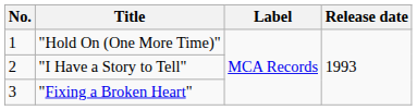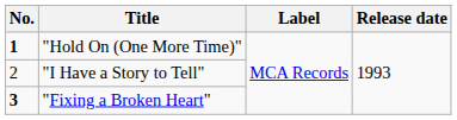"Hold On (One More Time)" | No.: normal -> bold
"Fixing a Broken Heart" | No.: normal -> bold
